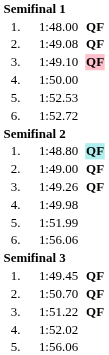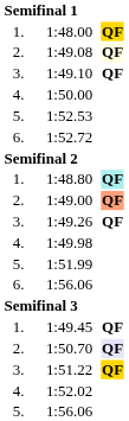1:48.00 | column 3: no background -> gold background
1:49.08 | column 3: no background -> lightyellow background
1:49.10 | column 3: pink background -> no background
1:49.00 | column 3: no background -> lightsalmon background
1:50.70 | column 3: no background -> lavender background
1:51.22 | column 3: no background -> gold background
